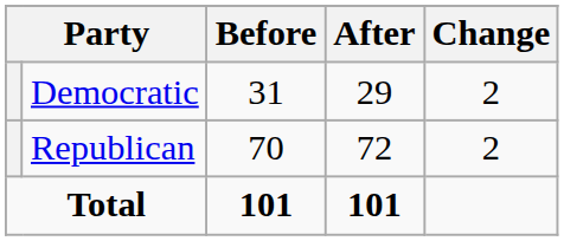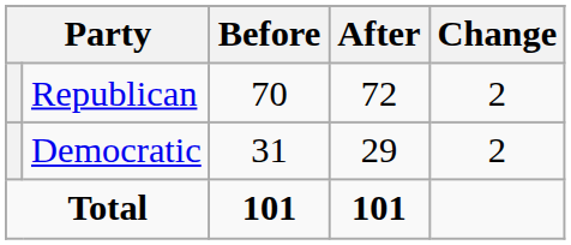rows swapped: Republican <-> Democratic
